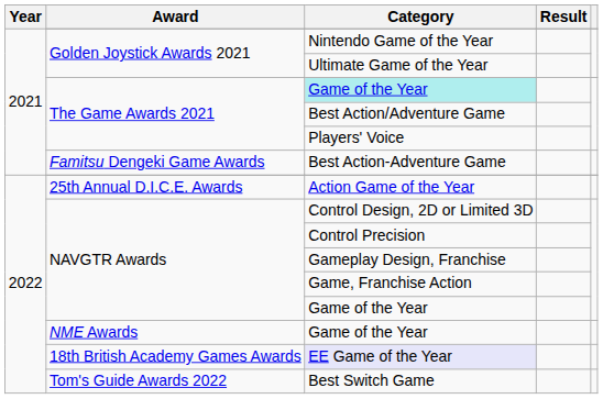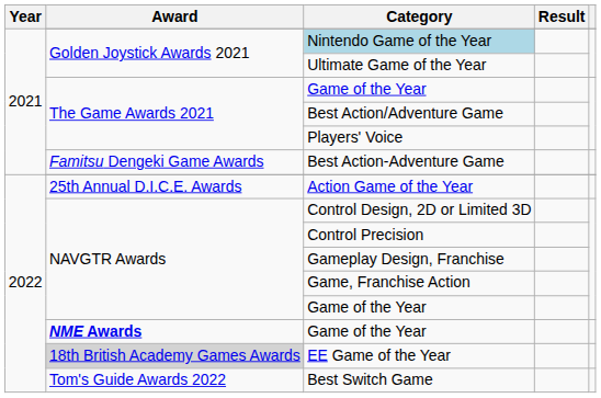Nintendo Game of the Year | Category: no background -> lightblue background
The Game Awards 2021 / Game of the Year | Category: paleturquoise background -> no background
NME Awards / Game of the Year | Award: normal -> bold
EE Game of the Year | Award: no background -> lightgrey background
EE Game of the Year | Category: lavender background -> no background
